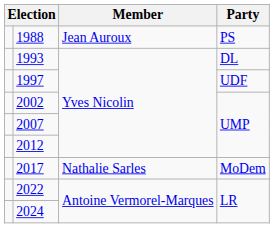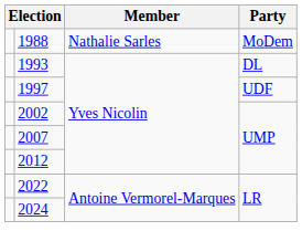1988 | Member: Jean Auroux -> Nathalie Sarles
1988 | Party: PS -> MoDem
- row: 2017 | Nathalie Sarles | MoDem
